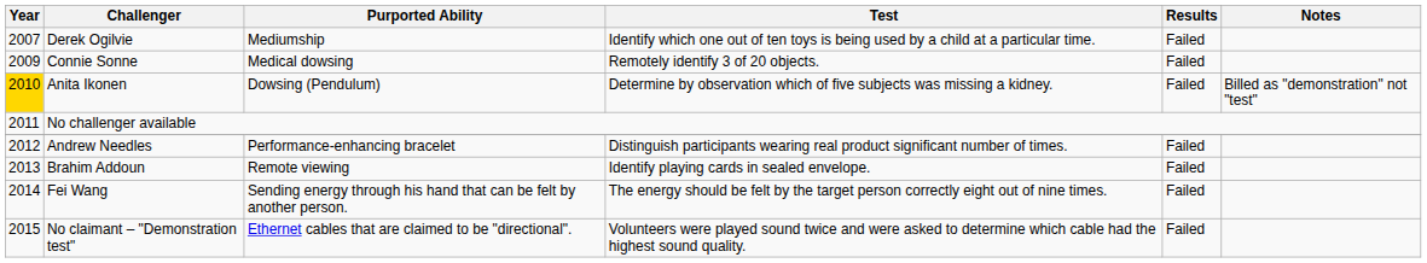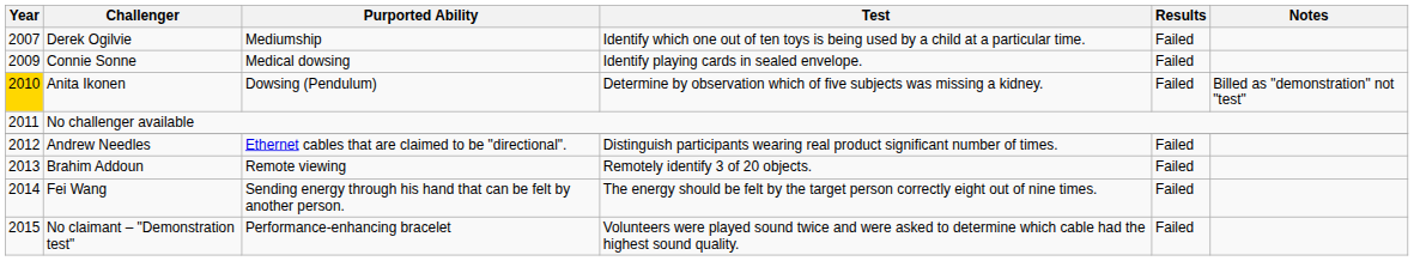Connie Sonne | Test: Remotely identify 3 of 20 objects. -> Identify playing cards in sealed envelope.
Andrew Needles | Purported Ability: Performance-enhancing bracelet -> Ethernet cables that are claimed to be "directional".
Brahim Addoun | Test: Identify playing cards in sealed envelope. -> Remotely identify 3 of 20 objects.
No claimant – "Demonstration test" | Purported Ability: Ethernet cables that are claimed to be "directional". -> Performance-enhancing bracelet
